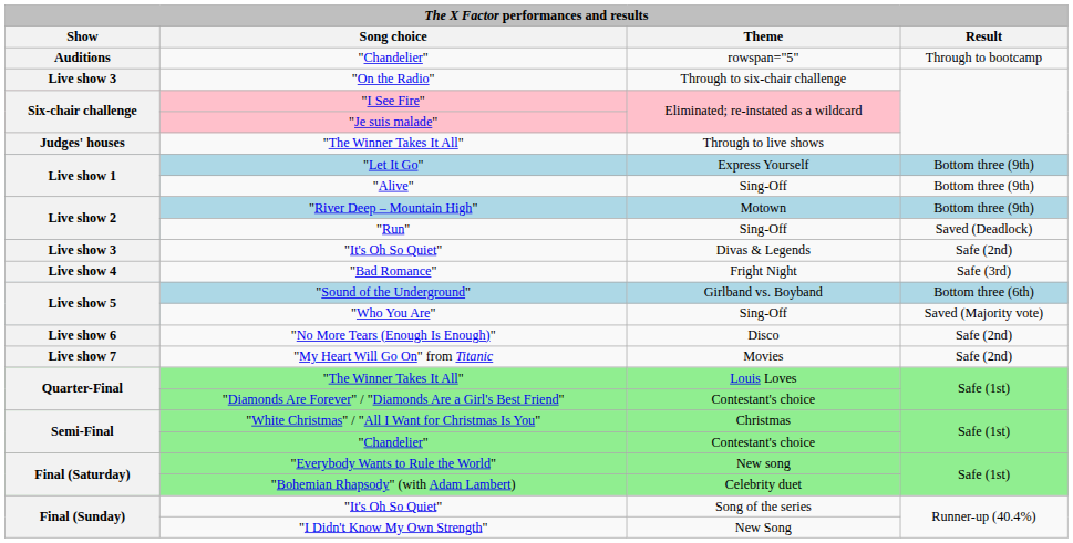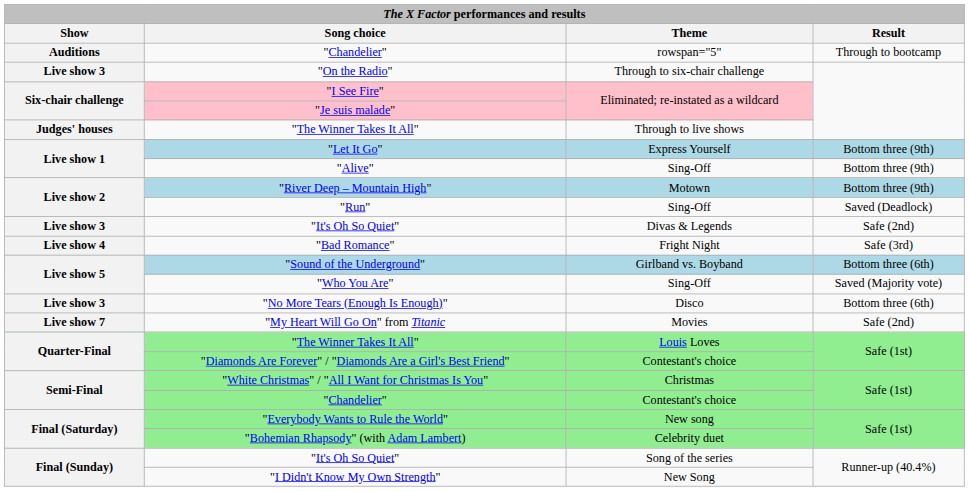"No More Tears (Enough Is Enough)" | Show: Live show 6 -> Live show 3
"No More Tears (Enough Is Enough)" | Result: Safe (2nd) -> Bottom three (6th)
